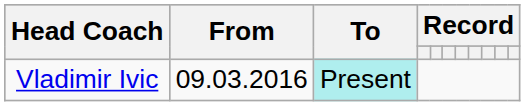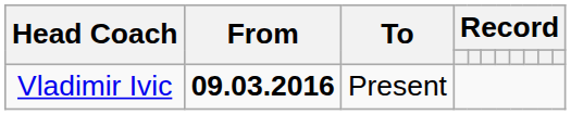Vladimir Ivic | From: normal -> bold
Vladimir Ivic | To: paleturquoise background -> no background
